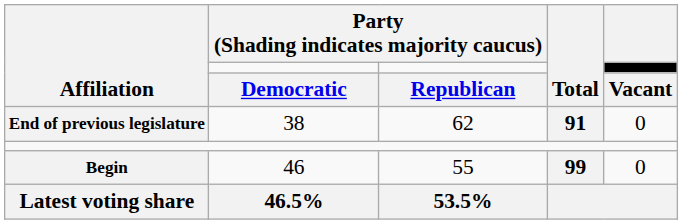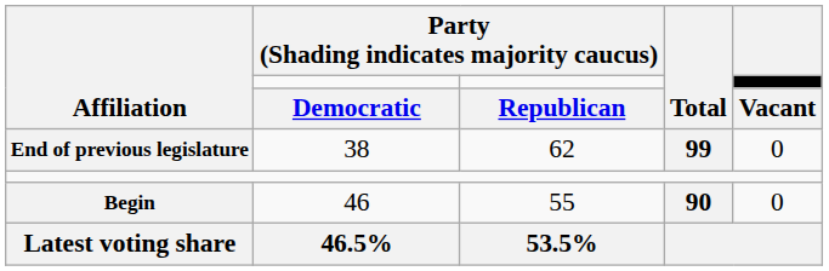End of previous legislature | Total: 91 -> 99
Begin | Total: 99 -> 90
